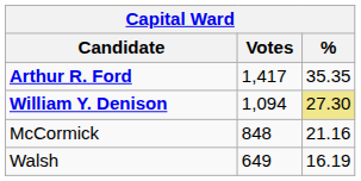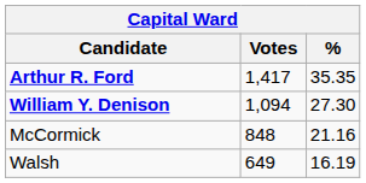William Y. Denison | %: khaki background -> no background
